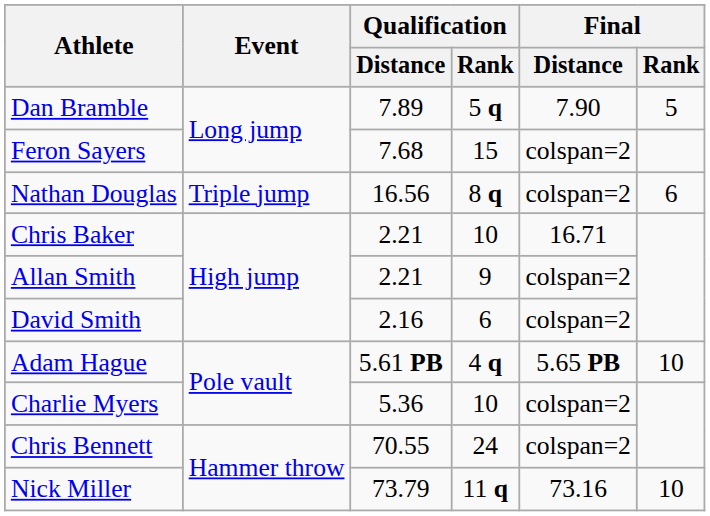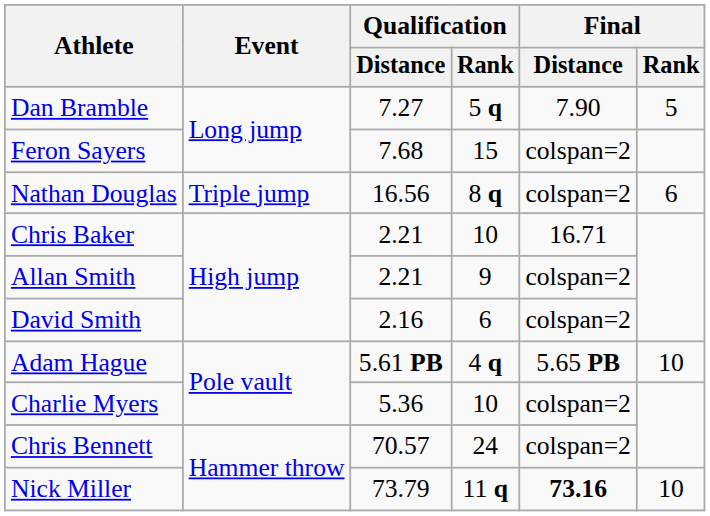Dan Bramble | Qualification / Distance: 7.89 -> 7.27
Chris Bennett | Qualification / Distance: 70.55 -> 70.57
Nick Miller | Final / Distance: normal -> bold
